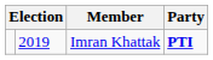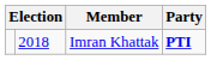Imran Khattak | column 2: 2019 -> 2018
